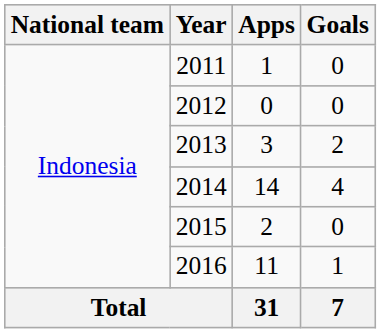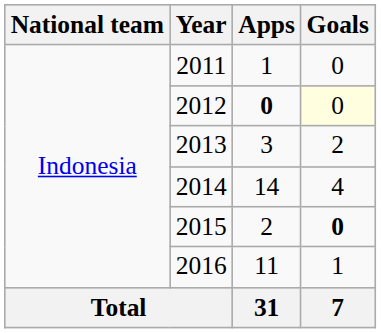2012 | Apps: normal -> bold
2012 | Goals: no background -> lightyellow background
2015 | Goals: normal -> bold
